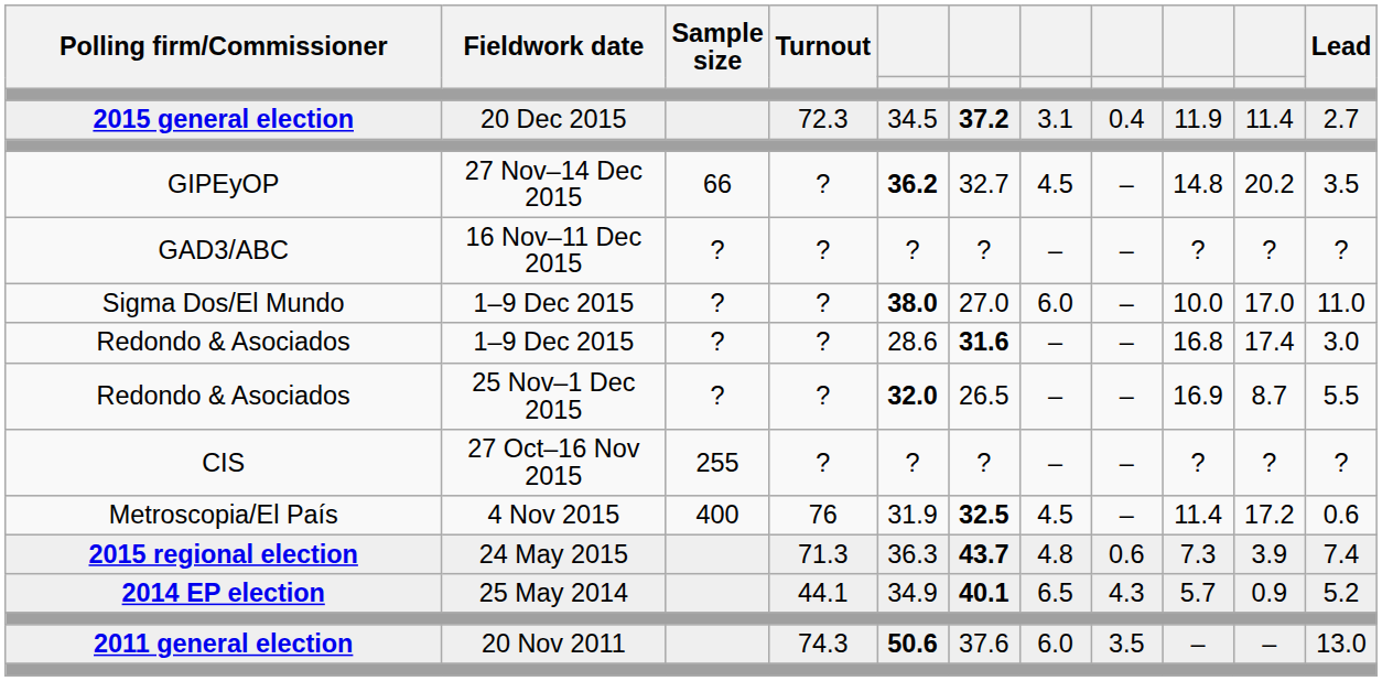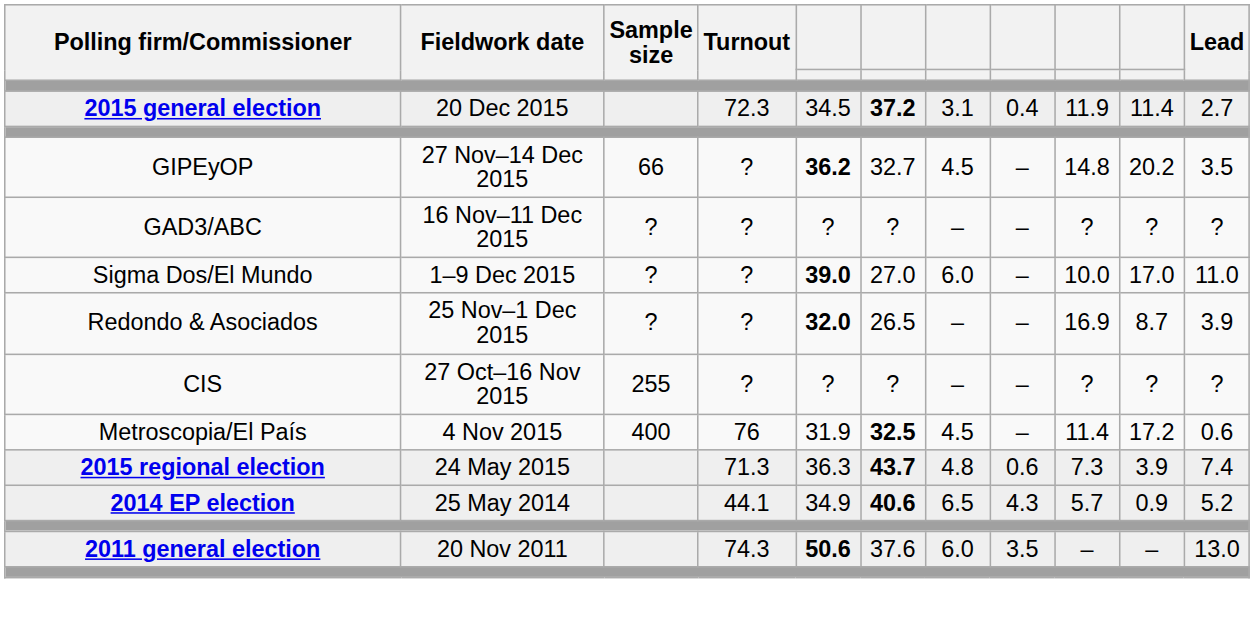Sigma Dos/El Mundo | column 5: 38.0 -> 39.0
- row: Redondo & Asociados | 1–9 Dec 2015 | ? | ? | 28.6 | 31.6 | – | – | 16.8 | 17.4 | 3.0
Redondo & Asociados / 25 Nov–1 Dec 2015 | Lead: 5.5 -> 3.9
2014 EP election | column 6: 40.1 -> 40.6
